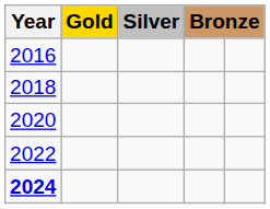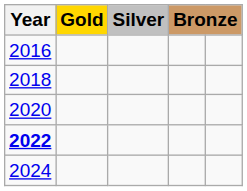2022 | Year: normal -> bold
2024 | Year: bold -> normal
